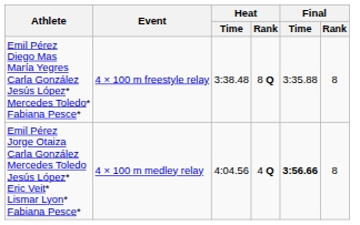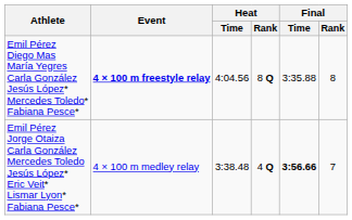row 3 | Event: normal -> bold
row 3 | Heat / Time: 3:38.48 -> 4:04.56
row 4 | Heat / Time: 4:04.56 -> 3:38.48
row 4 | Final / Rank: 8 -> 7
